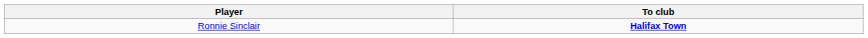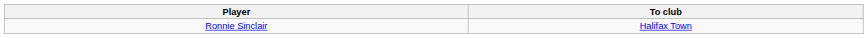Ronnie Sinclair | To club: bold -> normal
